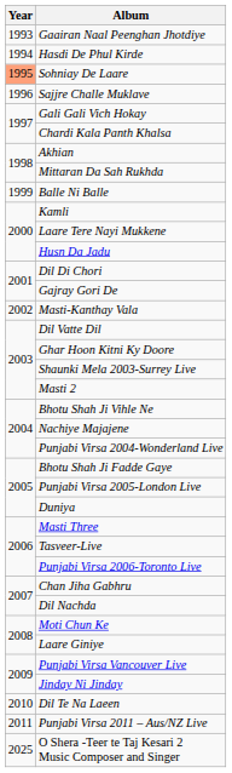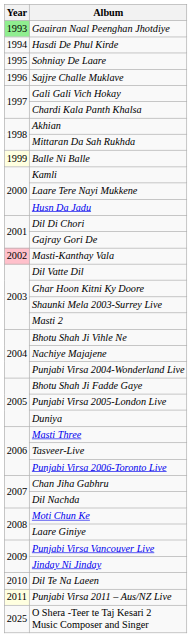Gaairan Naal Peenghan Jhotdiye | Year: no background -> lightgreen background
Sohniay De Laare | Year: lightsalmon background -> no background
Balle Ni Balle | Year: no background -> lightyellow background
Masti-Kanthay Vala | Year: no background -> pink background
Punjabi Virsa 2011 – Aus/NZ Live | Year: no background -> lightyellow background
